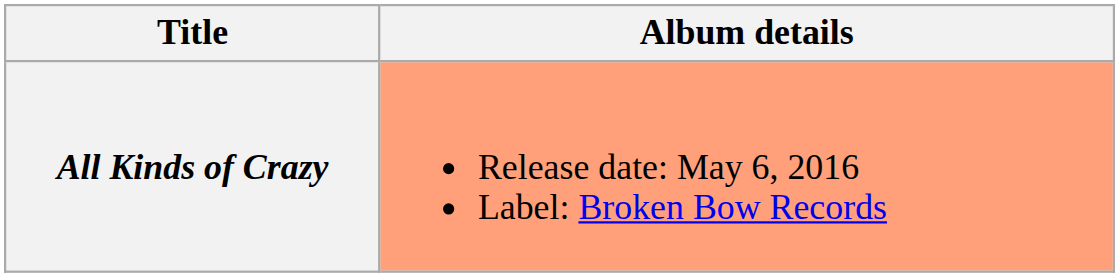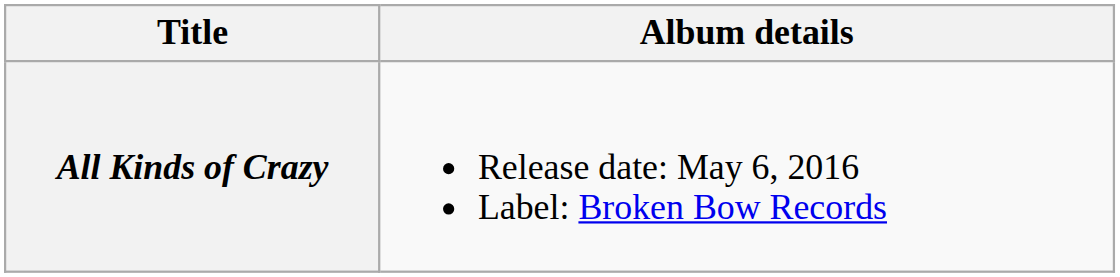row 2 | Album details: lightsalmon background -> no background
